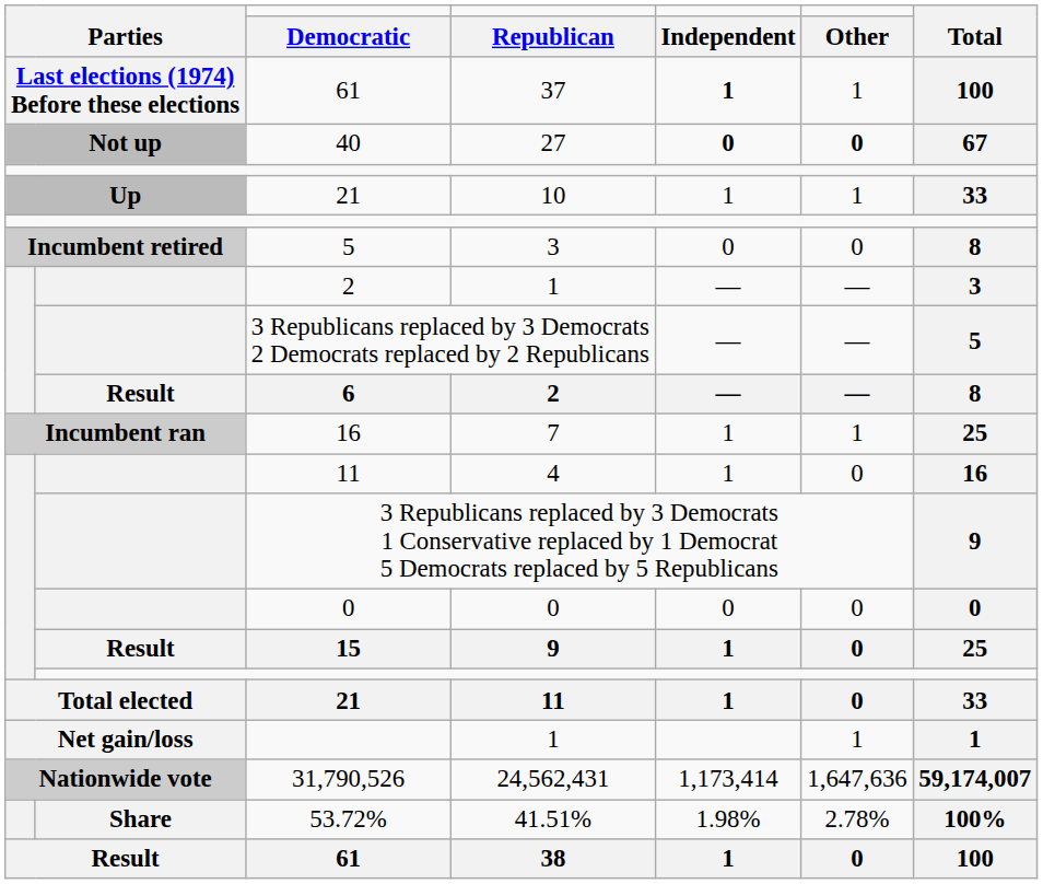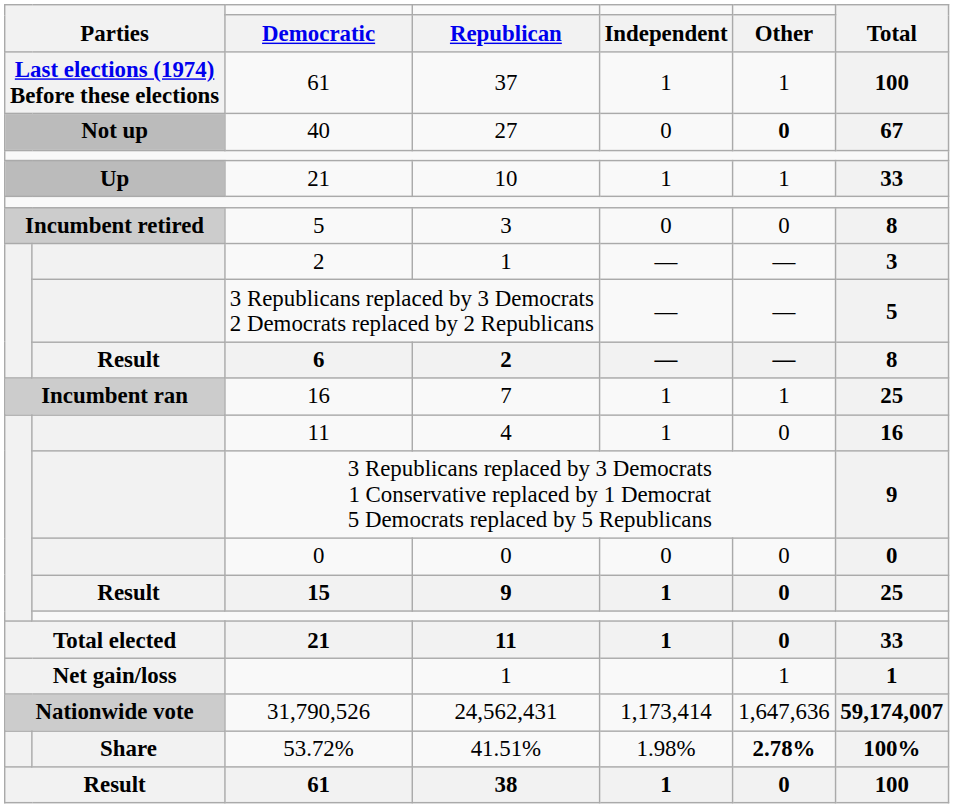61 / 37 | Independent: bold -> normal
40 | Independent: bold -> normal
53.72% | Other: normal -> bold
